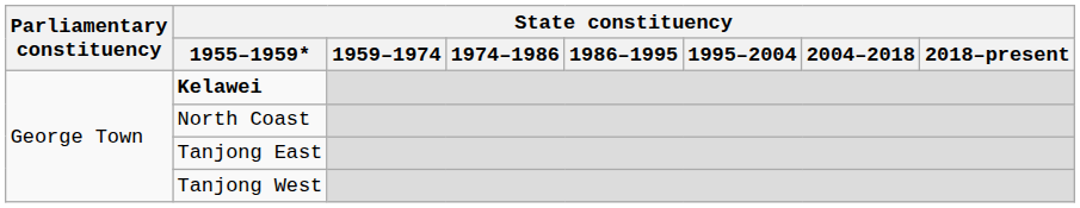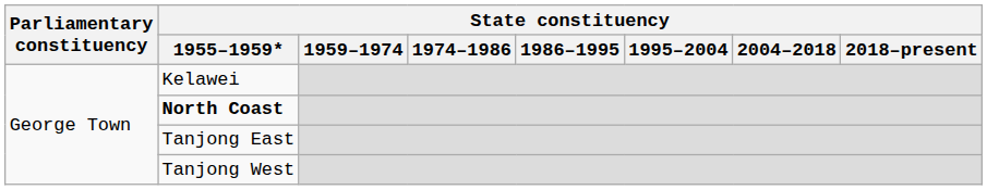Kelawei | State constituency / 1955–1959*: bold -> normal
North Coast | State constituency / 1955–1959*: normal -> bold
